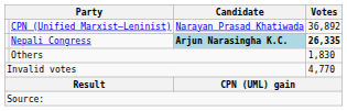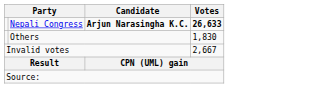- row: CPN (Unified Marxist–Leninist) | Narayan Prasad Khatiwada | 36,892
Nepali Congress | Candidate: lightblue background -> no background
Nepali Congress | Votes: 26,335 -> 26,633
Invalid votes | Votes: 4,770 -> 2,667
